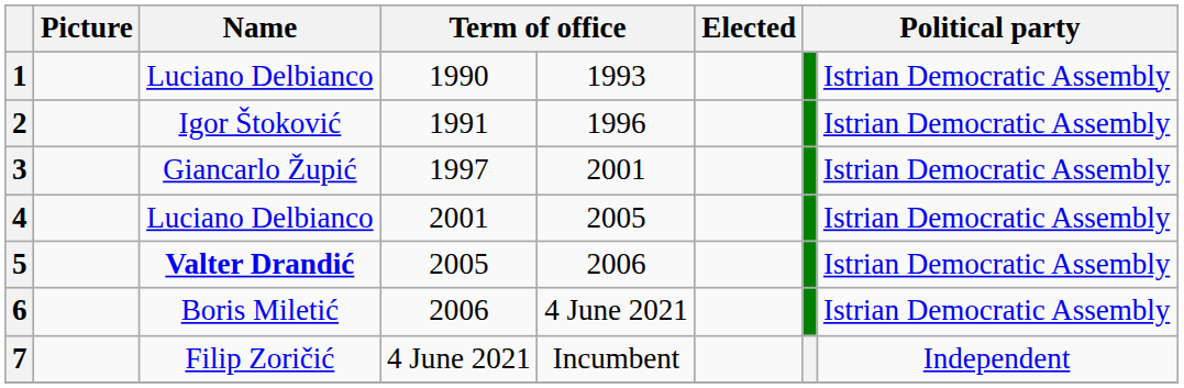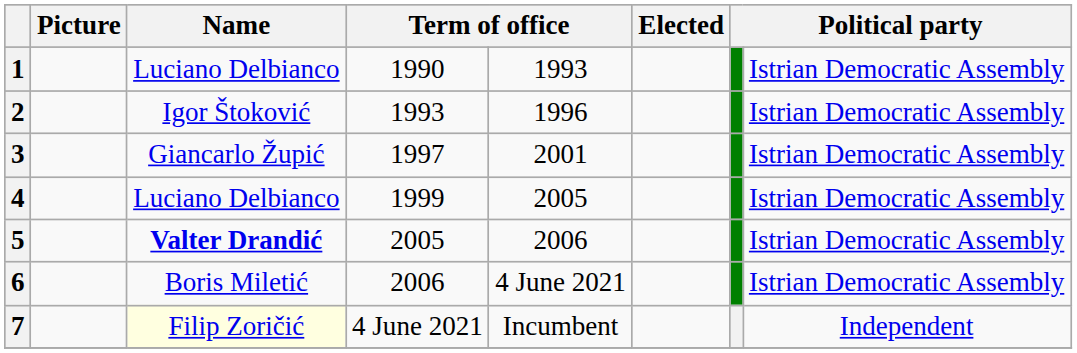2 | column 4: 1991 -> 1993
4 | column 4: 2001 -> 1999
7 | Name: no background -> lightyellow background
